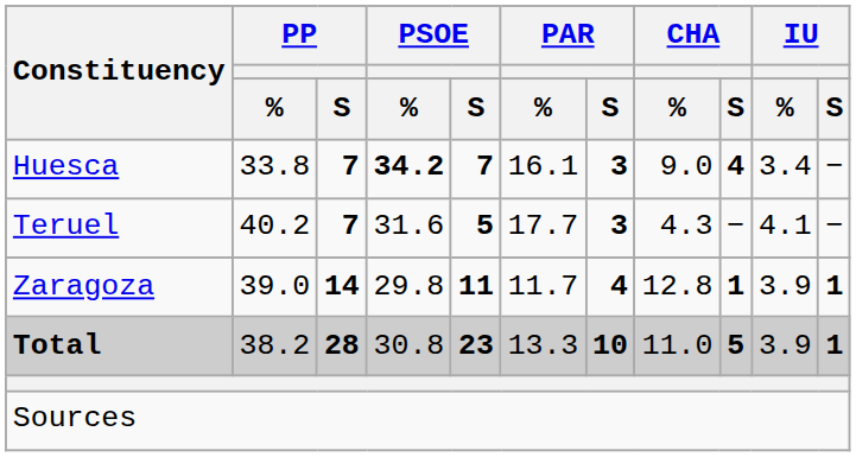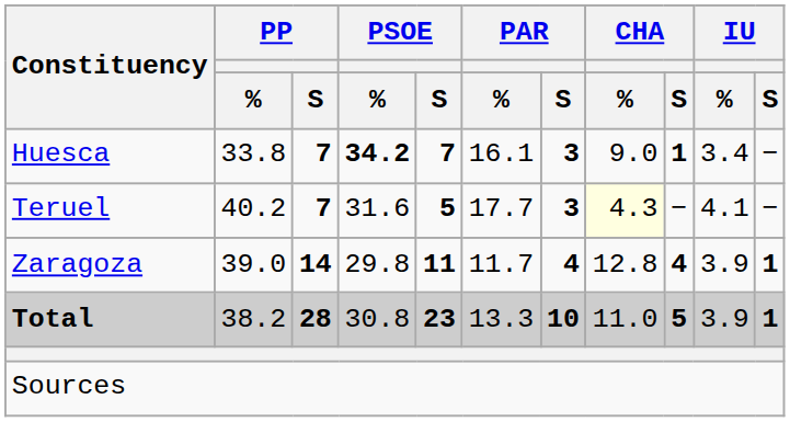Huesca | CHA / S: 4 -> 1
Teruel | CHA / %: no background -> lightyellow background
Zaragoza | CHA / S: 1 -> 4
